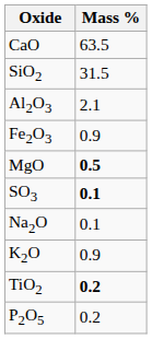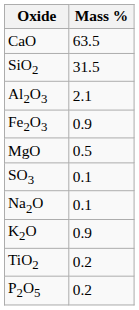MgO | Mass %: bold -> normal
SO3 | Mass %: bold -> normal
TiO2 | Mass %: bold -> normal
